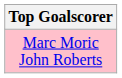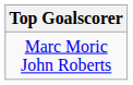row 2 | column 1: pink background -> no background
